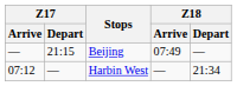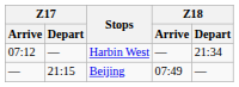rows swapped: Beijing <-> Harbin West
